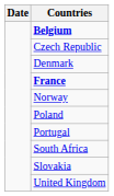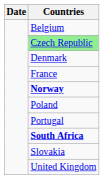Belgium | Countries: bold -> normal
Czech Republic | Countries: no background -> lightgreen background
France | Countries: bold -> normal
Norway | Countries: normal -> bold
South Africa | Countries: normal -> bold
